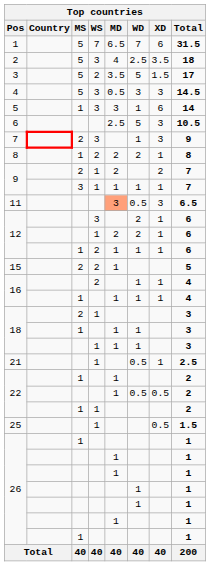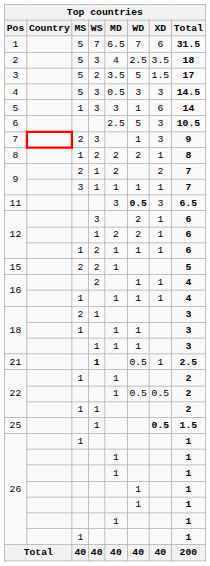11 | MD: lightsalmon background -> no background
11 | WD: normal -> bold
21 | WS: normal -> bold
25 | XD: normal -> bold
